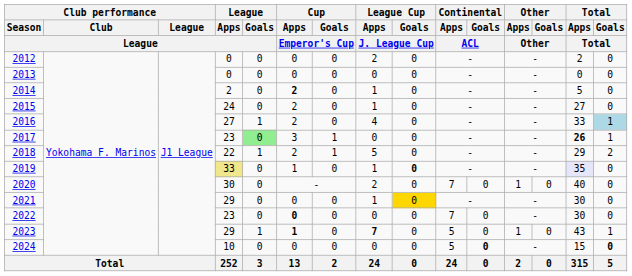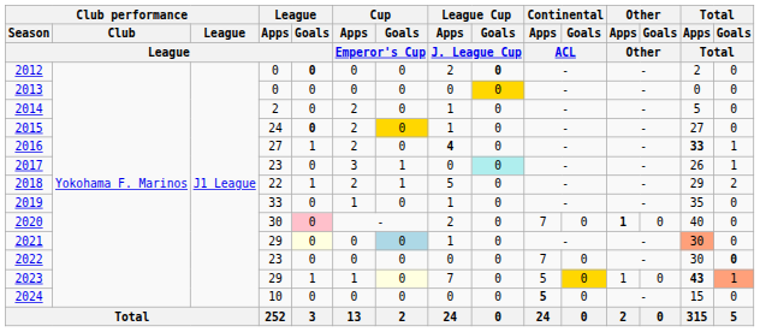2012 | League / Goals / League: normal -> bold
2012 | League Cup / Goals / J. League Cup: normal -> bold
2013 | League Cup / Goals / J. League Cup: no background -> gold background
2014 | Cup / Apps / Emperor's Cup: bold -> normal
2015 | League / Goals / League: normal -> bold
2015 | Cup / Goals / Emperor's Cup: no background -> gold background
2016 | League Cup / Apps / J. League Cup: normal -> bold
2016 | Total / Apps / Total: normal -> bold
2016 | Total / Goals / Total: lightblue background -> no background
2017 | League / Goals / League: lightgreen background -> no background
2017 | League Cup / Goals / J. League Cup: no background -> paleturquoise background
2017 | Total / Apps / Total: bold -> normal
2019 | League / Apps / League: khaki background -> no background
2019 | League Cup / Goals / J. League Cup: bold -> normal
2019 | Total / Apps / Total: lavender background -> no background
2020 | League / Goals / League: no background -> pink background
2020 | Other / Apps / Other: normal -> bold
2021 | League / Goals / League: no background -> lightyellow background
2021 | Cup / Goals / Emperor's Cup: no background -> lightblue background
2021 | League Cup / Goals / J. League Cup: gold background -> no background
2021 | Total / Apps / Total: no background -> lightsalmon background
2022 | Cup / Apps / Emperor's Cup: bold -> normal
2022 | Total / Goals / Total: normal -> bold
2023 | Cup / Apps / Emperor's Cup: bold -> normal
2023 | Cup / Goals / Emperor's Cup: no background -> lightyellow background
2023 | League Cup / Apps / J. League Cup: bold -> normal
2023 | Continental / Goals / ACL: no background -> gold background
2023 | Total / Apps / Total: normal -> bold
2023 | Total / Goals / Total: no background -> lightsalmon background
2024 | Continental / Apps / ACL: normal -> bold
2024 | Continental / Goals / ACL: bold -> normal
2024 | Total / Goals / Total: bold -> normal
